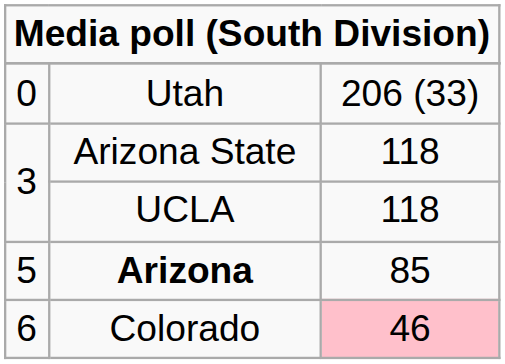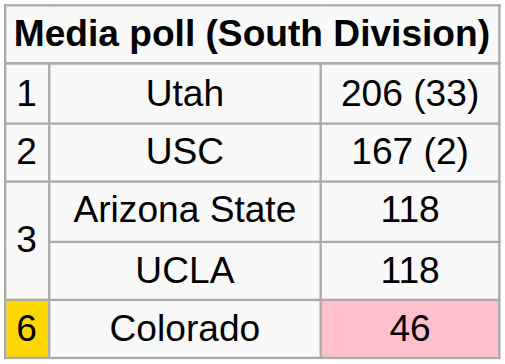Utah | column 1: 0 -> 1
+ row: 2 | USC | 167 (2)
- row: 5 | Arizona | 85
Colorado | column 1: no background -> gold background
